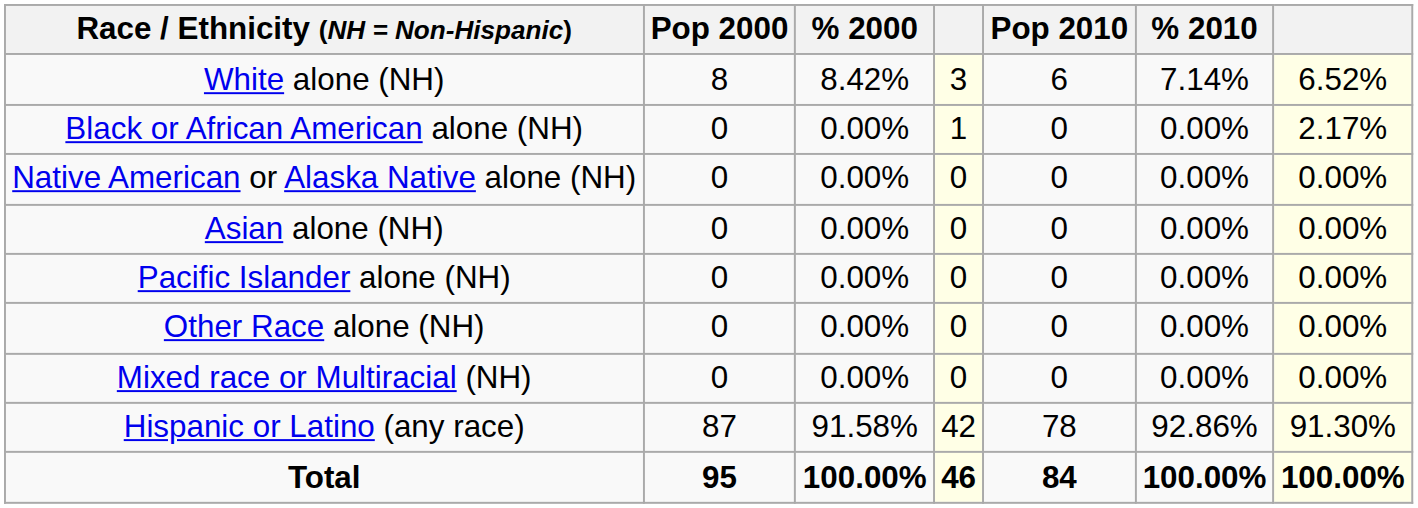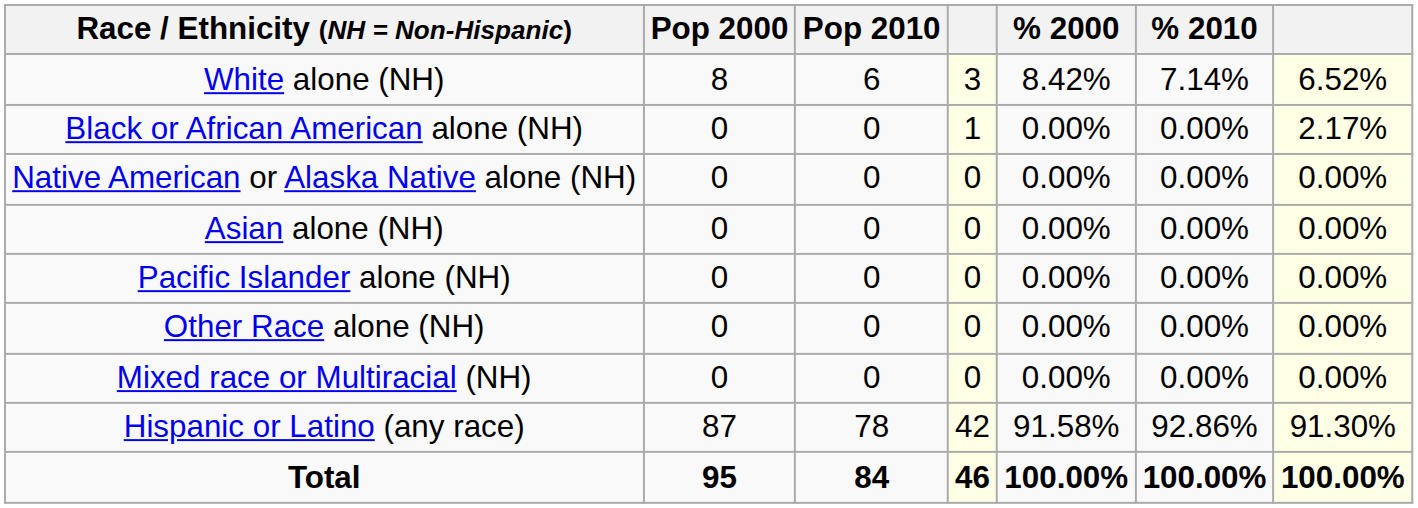columns swapped: Pop 2010 <-> % 2000
